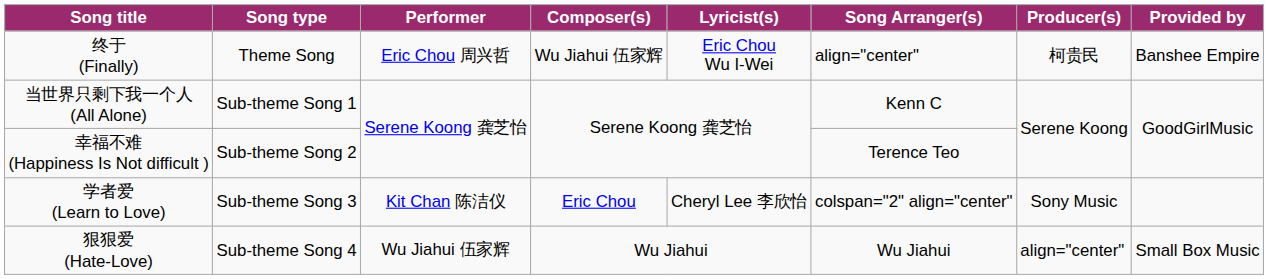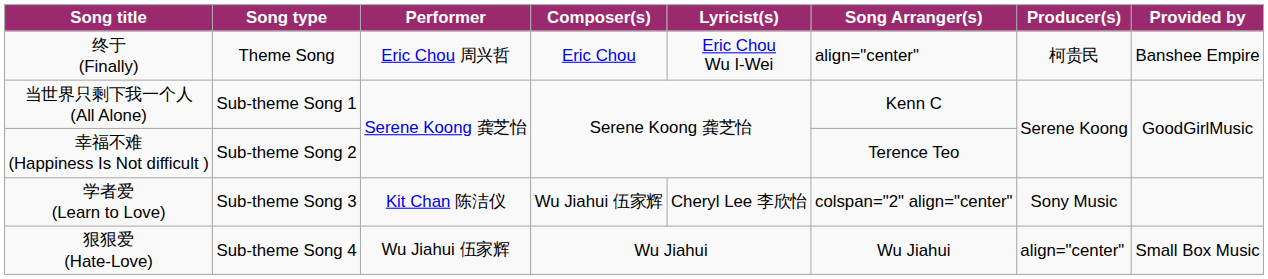终于 (Finally) | Composer(s): Wu Jiahui 伍家辉 -> Eric Chou
学者爱 (Learn to Love) | Composer(s): Eric Chou -> Wu Jiahui 伍家辉
